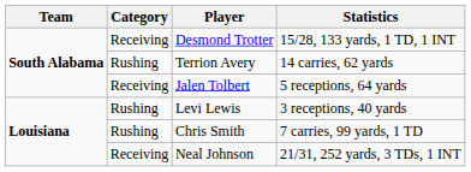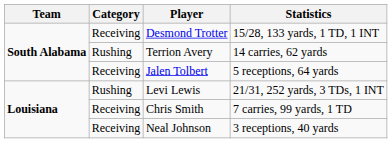Levi Lewis | Statistics: 3 receptions, 40 yards -> 21/31, 252 yards, 3 TDs, 1 INT
Chris Smith | Category: Rushing -> Receiving
Neal Johnson | Statistics: 21/31, 252 yards, 3 TDs, 1 INT -> 3 receptions, 40 yards
